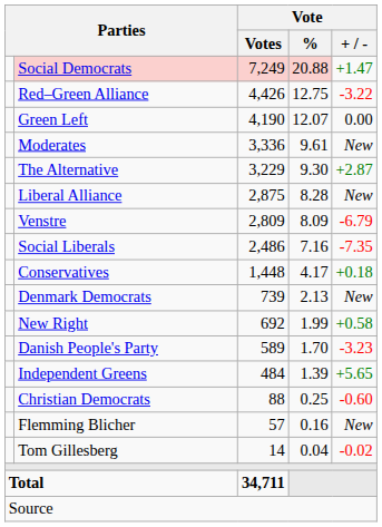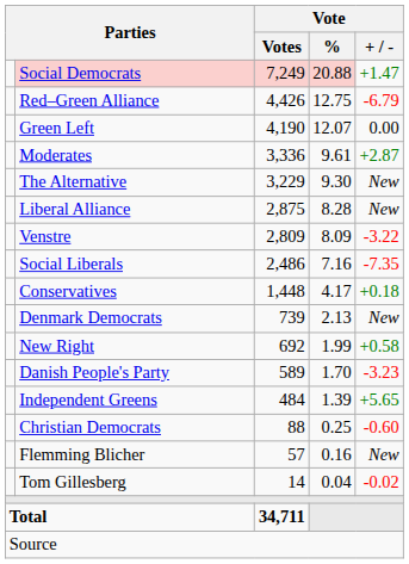Red–Green Alliance | Vote / + / -: -3.22 -> -6.79
Moderates | Vote / + / -: New -> +2.87
The Alternative | Vote / + / -: +2.87 -> New
Venstre | Vote / + / -: -6.79 -> -3.22
